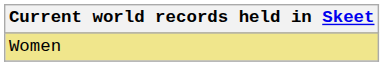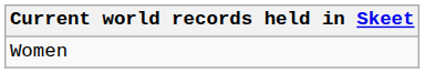Women | column 1: khaki background -> no background
